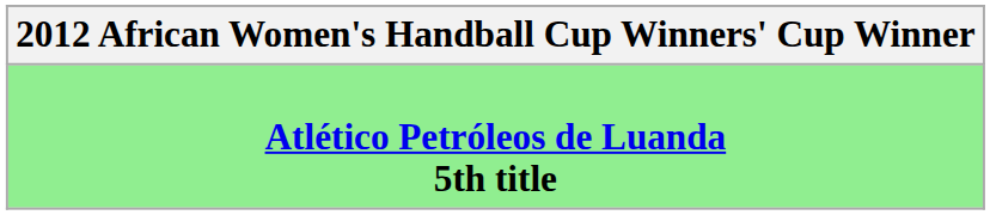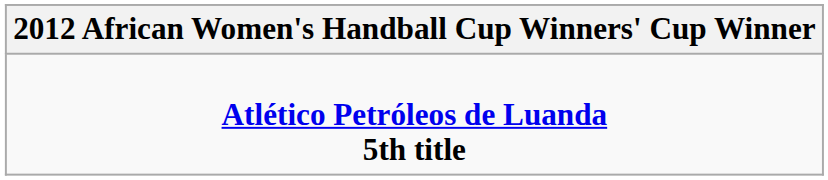row 2 | column 1: lightgreen background -> no background
